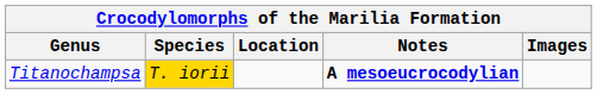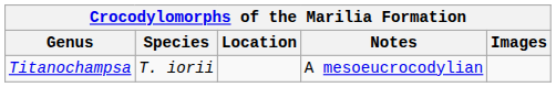Titanochampsa | Species: gold background -> no background
Titanochampsa | Notes: bold -> normal
